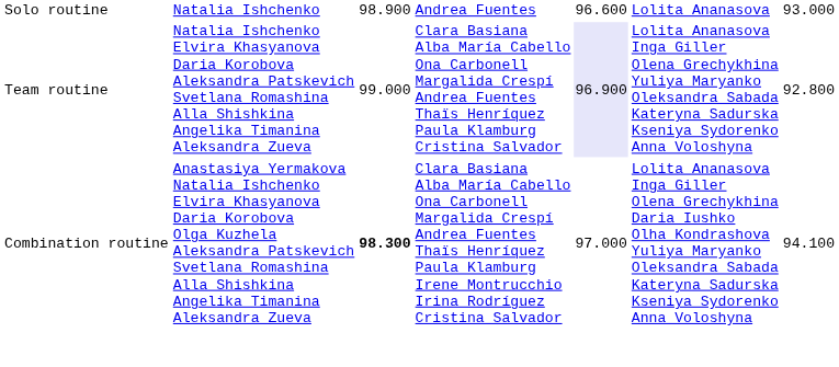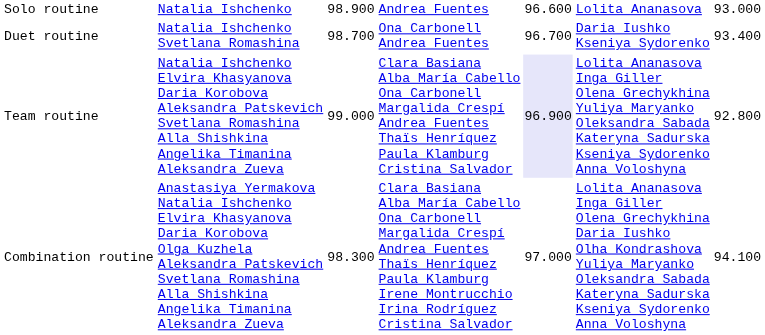+ row: Duet routine | Natalia Ishchenko Svetlana Romashina | 98.700 | Ona Carbonell Andrea Fuentes | 96.700 | Daria Iushko Kseniya Sydorenko | 93.400
Combination routine | column 3: bold -> normal
